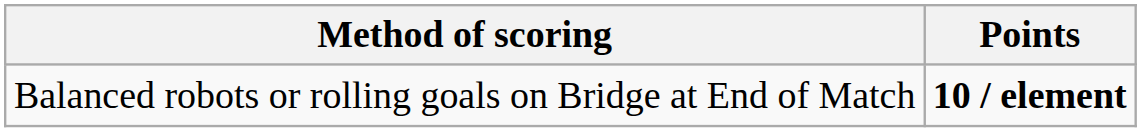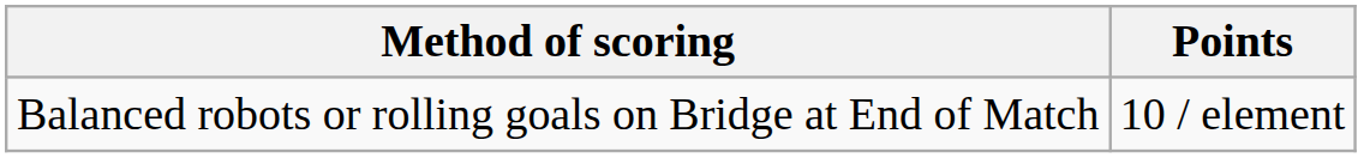Balanced robots or rolling goals on Bridge at End of Match | Points: bold -> normal
